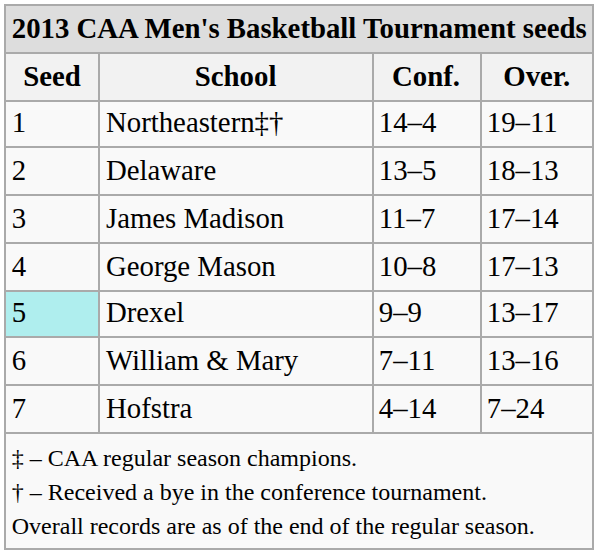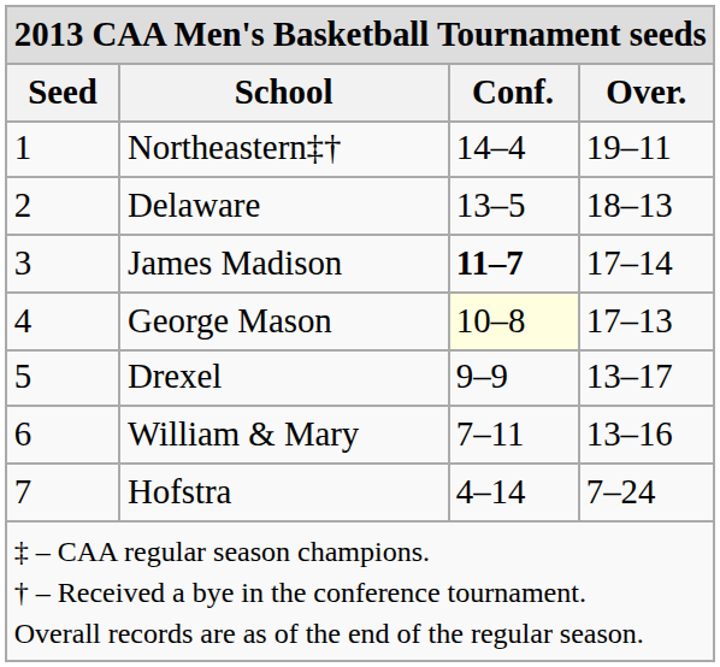James Madison | Conf.: normal -> bold
George Mason | Conf.: no background -> lightyellow background
Drexel | Seed: paleturquoise background -> no background
